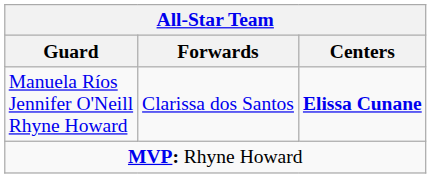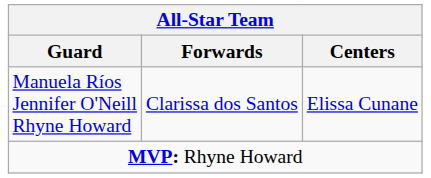Manuela Ríos Jennifer O'Neill Rhyne Howard | Centers: bold -> normal
